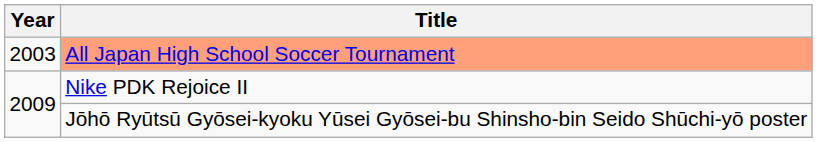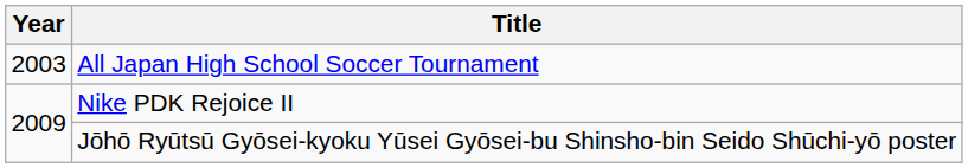All Japan High School Soccer Tournament | Title: lightsalmon background -> no background
